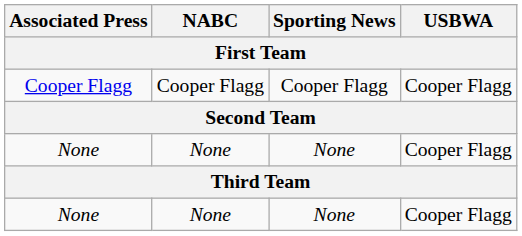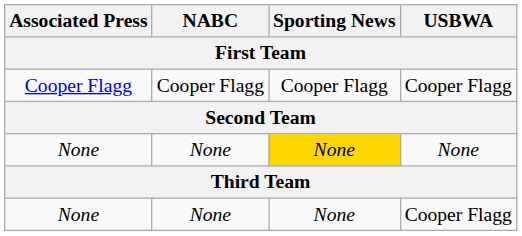row 5 | Sporting News: no background -> gold background
row 5 | USBWA: Cooper Flagg -> None
